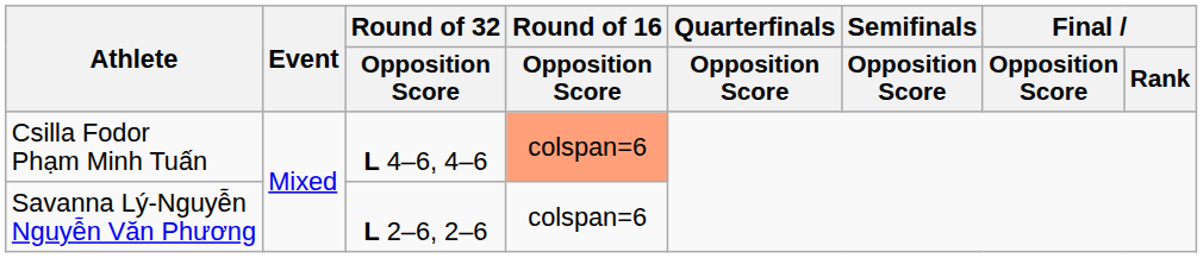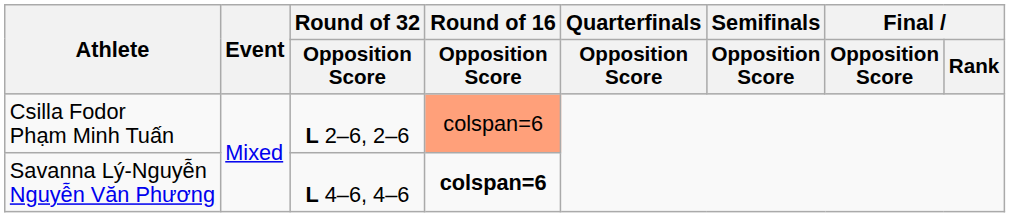Csilla Fodor Phạm Minh Tuấn | Round of 32 / Opposition Score: L 4–6, 4–6 -> L 2–6, 2–6
Savanna Lý-Nguyễn Nguyễn Văn Phương | Round of 32 / Opposition Score: L 2–6, 2–6 -> L 4–6, 4–6
Savanna Lý-Nguyễn Nguyễn Văn Phương | Round of 16 / Opposition Score: normal -> bold
